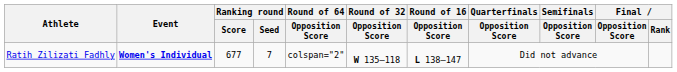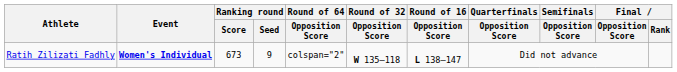Ratih Zilizati Fadhly | Ranking round / Score: 677 -> 673
Ratih Zilizati Fadhly | Ranking round / Seed: 7 -> 9
